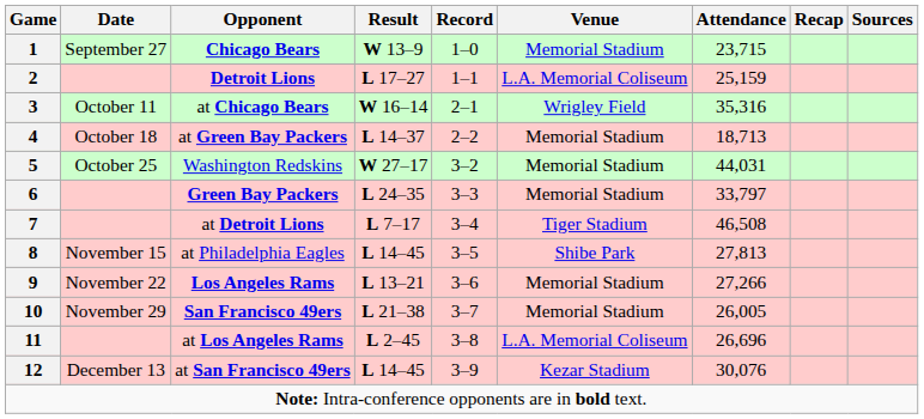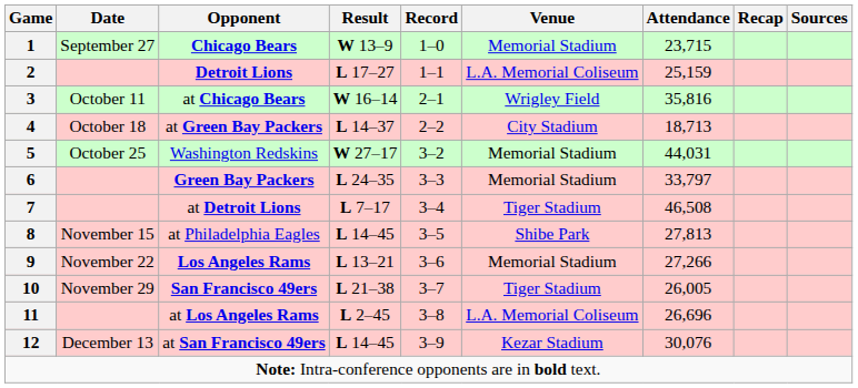3 | Attendance: 35,316 -> 35,816
4 | Venue: Memorial Stadium -> City Stadium
10 | Venue: Memorial Stadium -> Tiger Stadium
